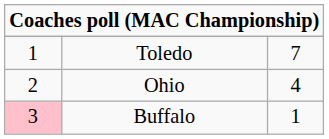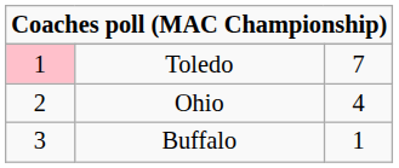Toledo | column 1: no background -> pink background
Buffalo | column 1: pink background -> no background
